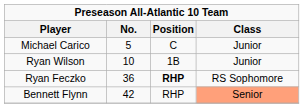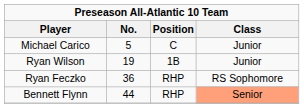Ryan Wilson | No.: 10 -> 19
Ryan Feczko | Position: bold -> normal
Bennett Flynn | No.: 42 -> 44
